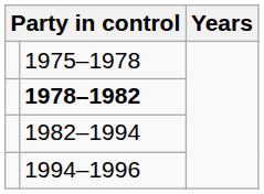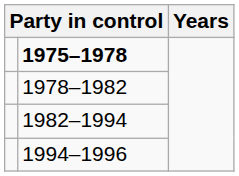1975–1978 | column 2: normal -> bold
1978–1982 | column 2: bold -> normal
